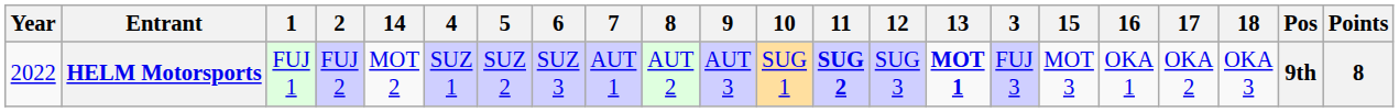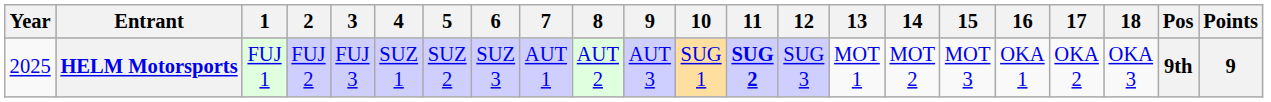columns swapped: 3 <-> 14
HELM Motorsports | Year: 2022 -> 2025
HELM Motorsports | 13: bold -> normal
HELM Motorsports | Points: 8 -> 9
